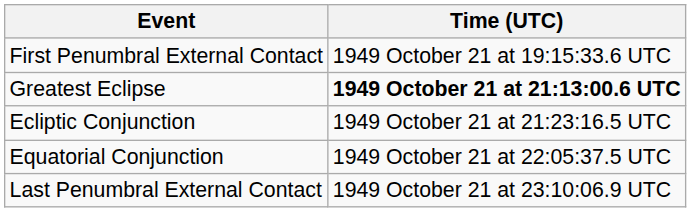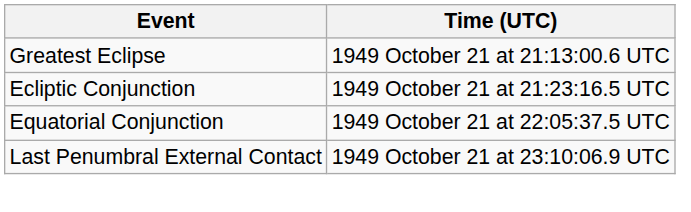- row: First Penumbral External Contact | 1949 October 21 at 19:15:33.6 UTC
Greatest Eclipse | Time (UTC): bold -> normal
